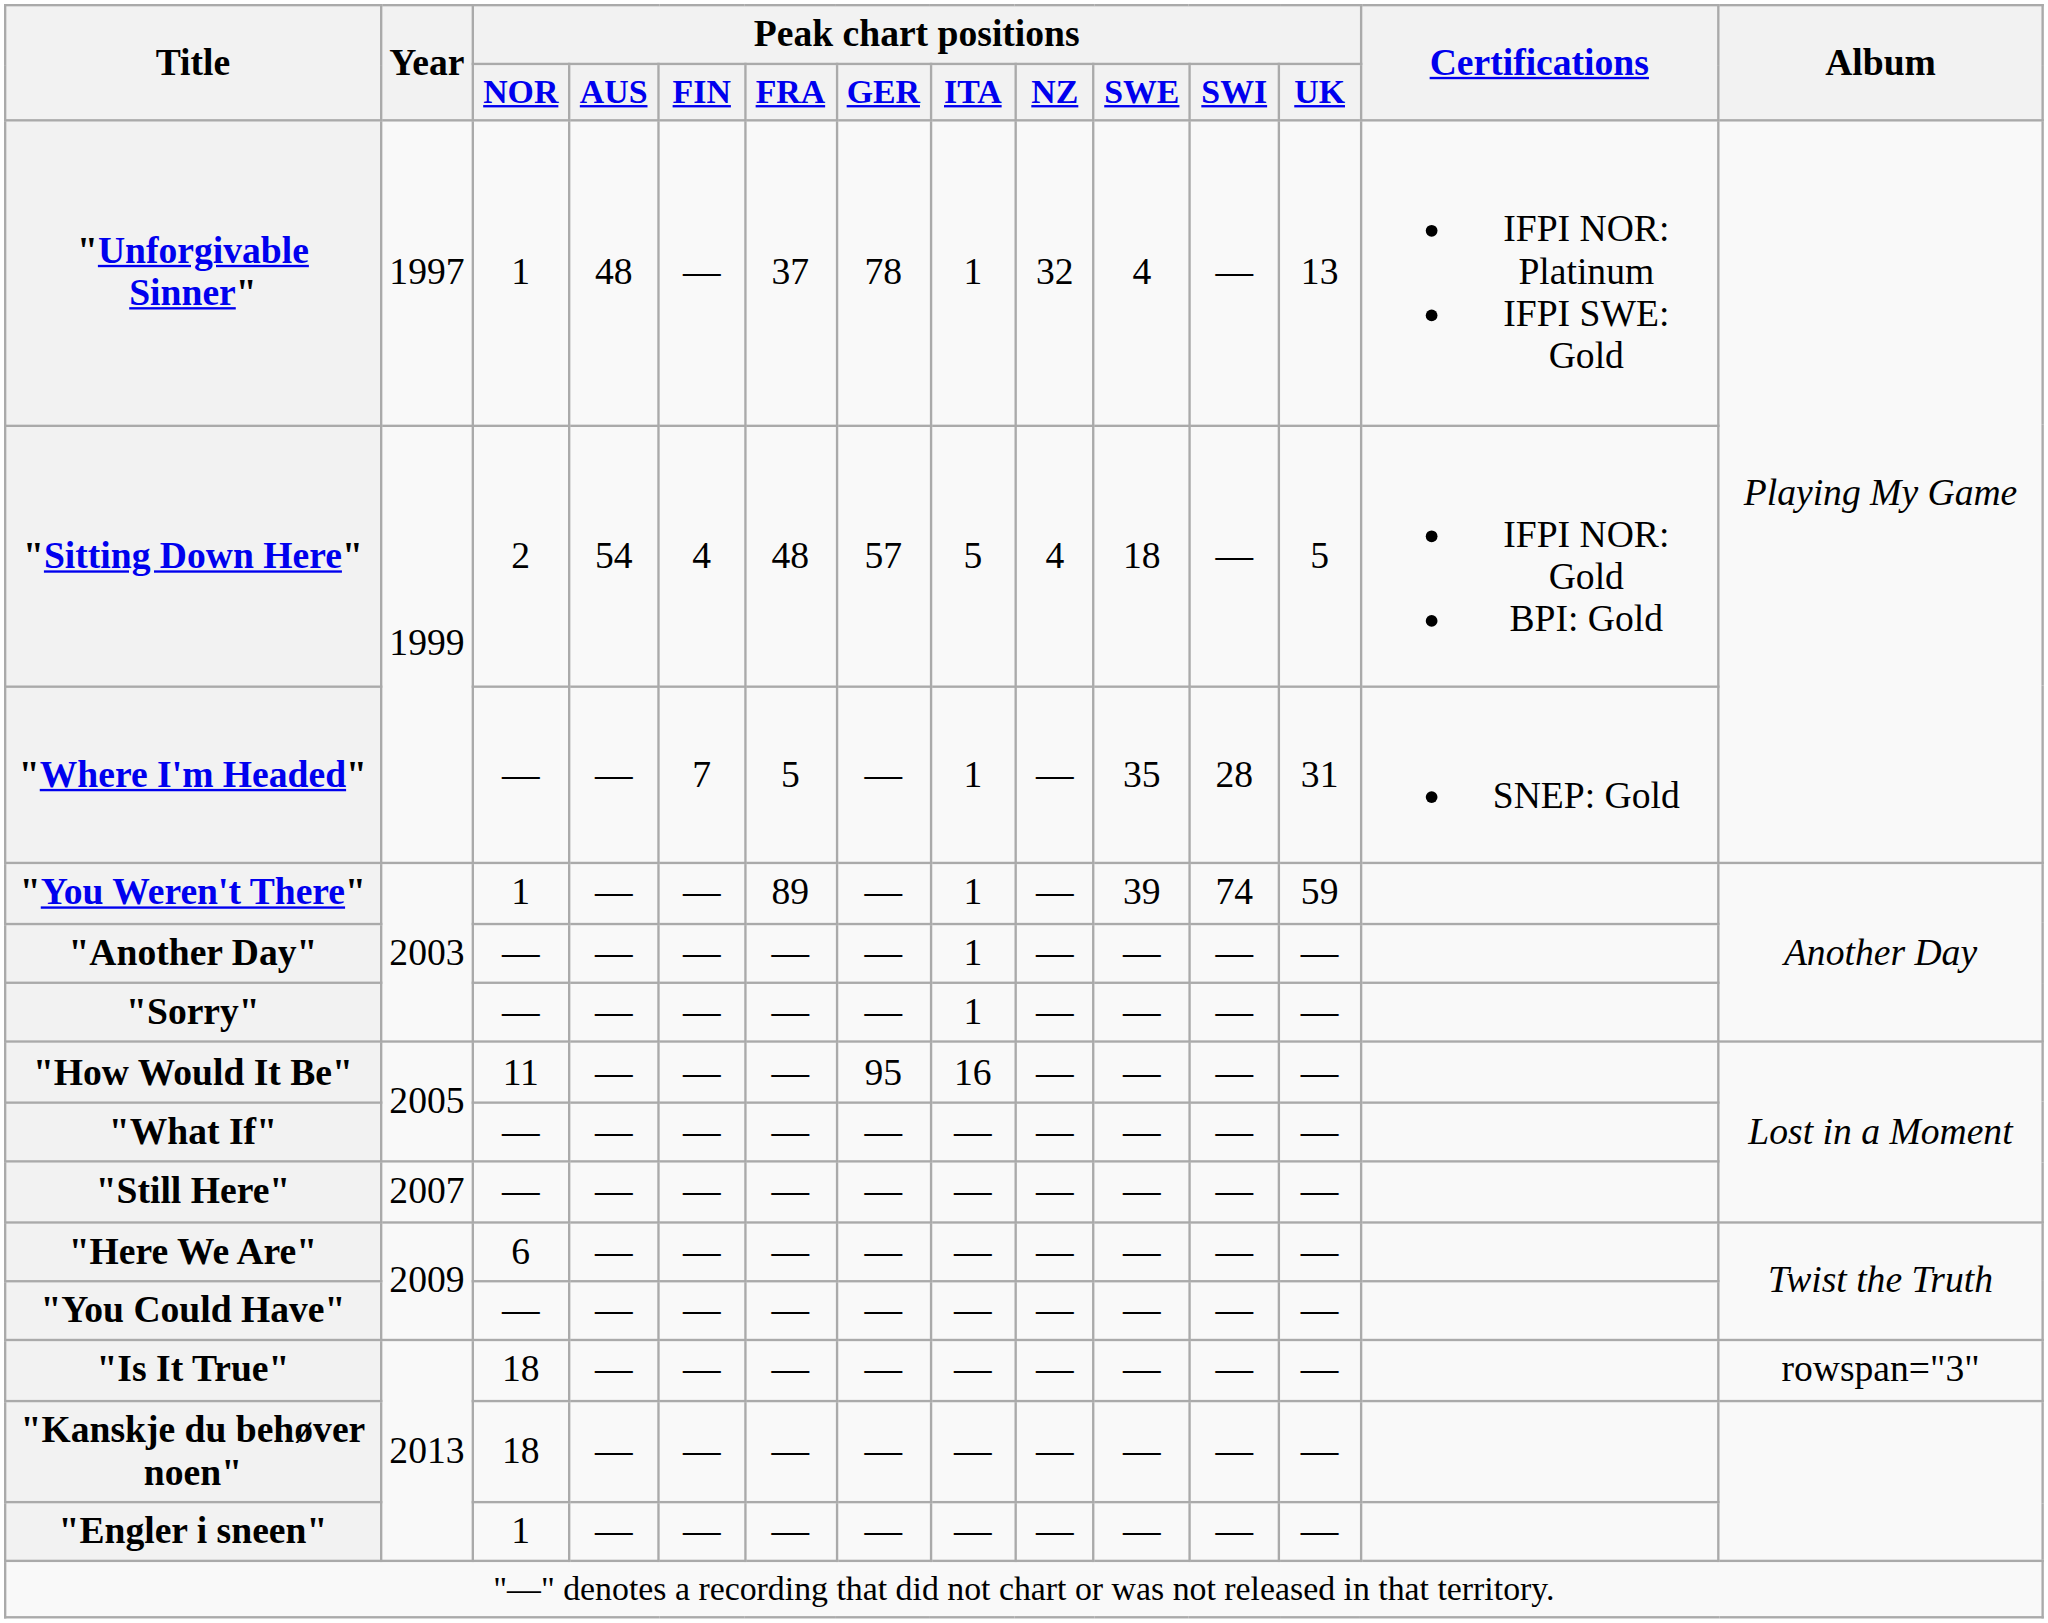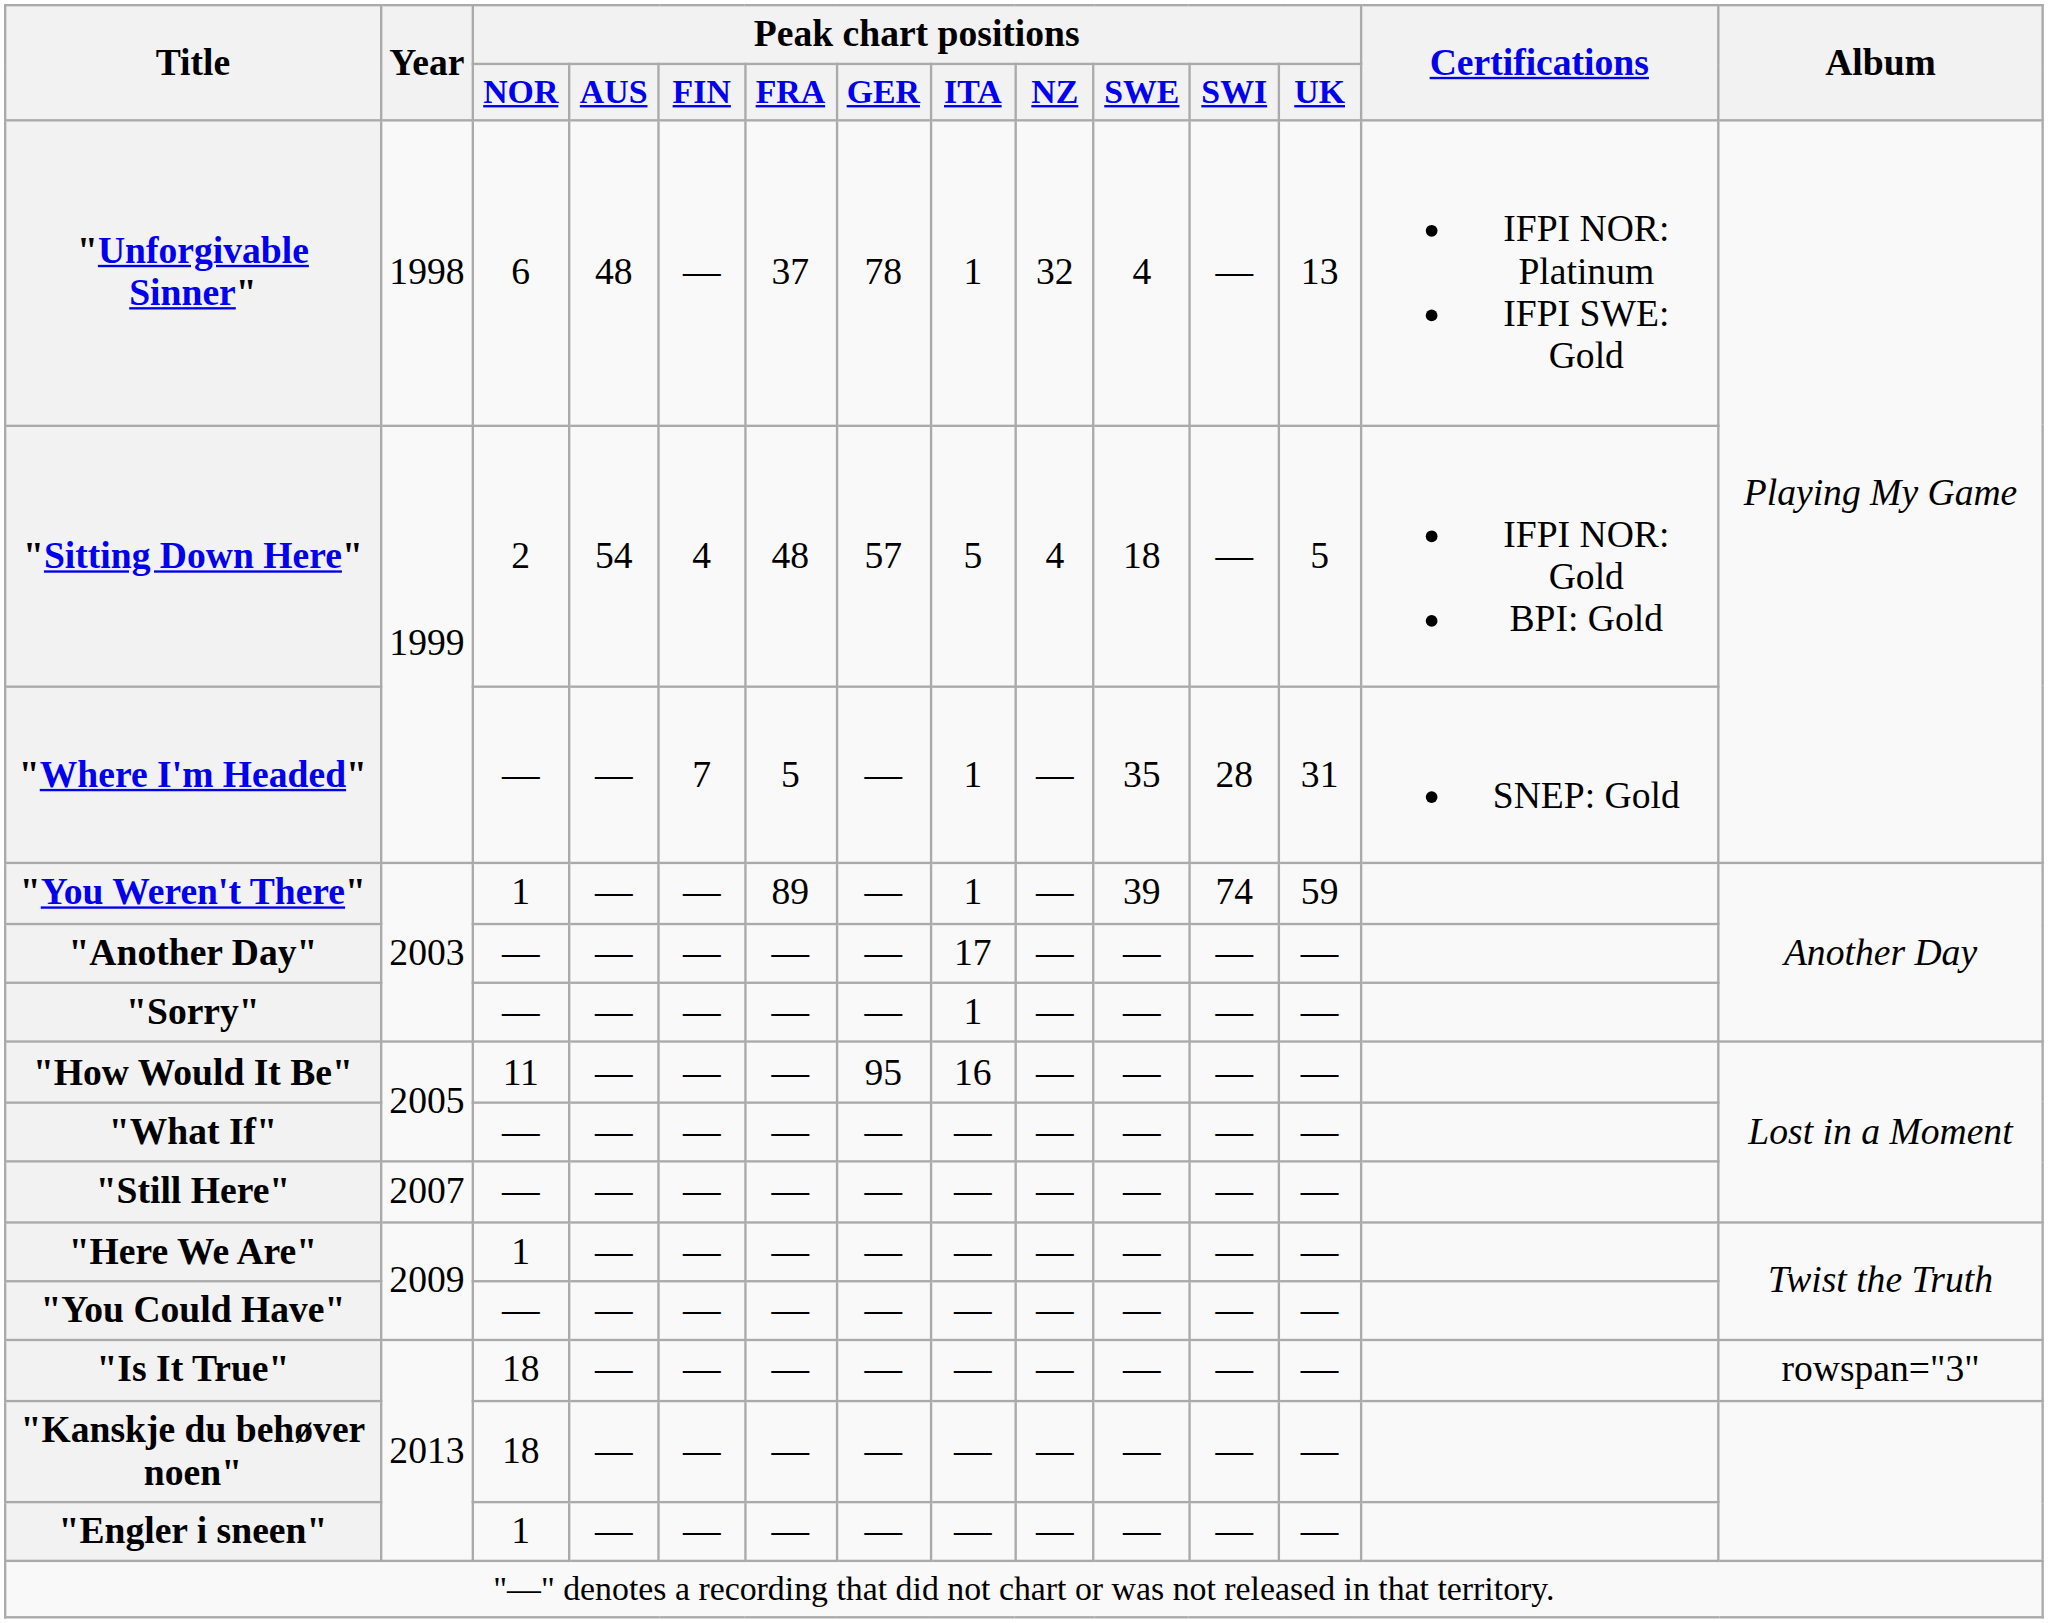"Unforgivable Sinner" | Year: 1997 -> 1998
"Unforgivable Sinner" | Peak chart positions / NOR: 1 -> 6
"Another Day" | Peak chart positions / ITA: 1 -> 17
"Here We Are" | Peak chart positions / NOR: 6 -> 1
